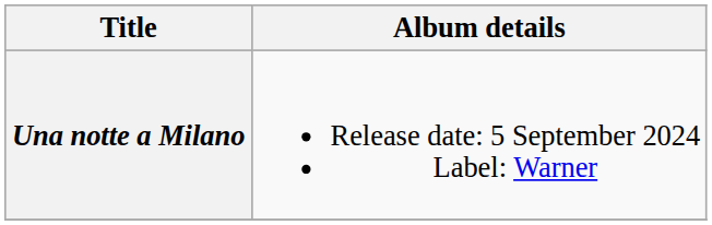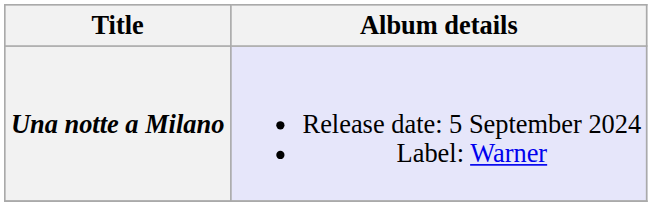Una notte a Milano | Album details: no background -> lavender background
